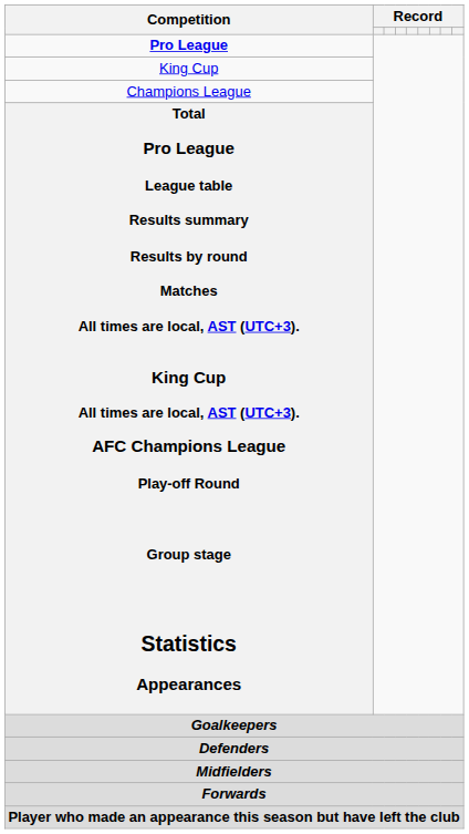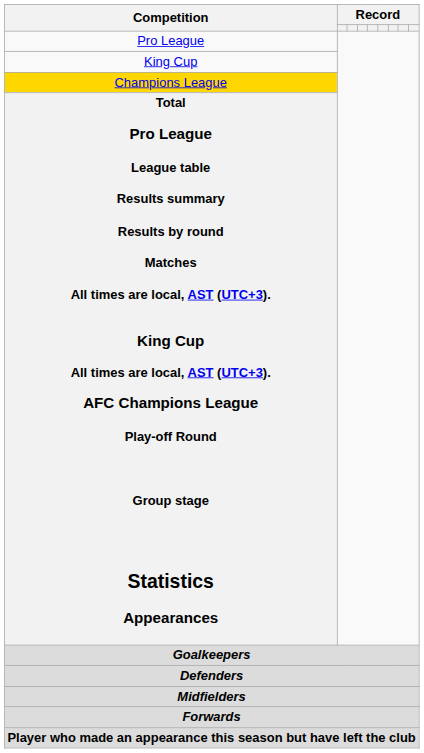Pro League | Competition: bold -> normal
Champions League | Competition: no background -> gold background
